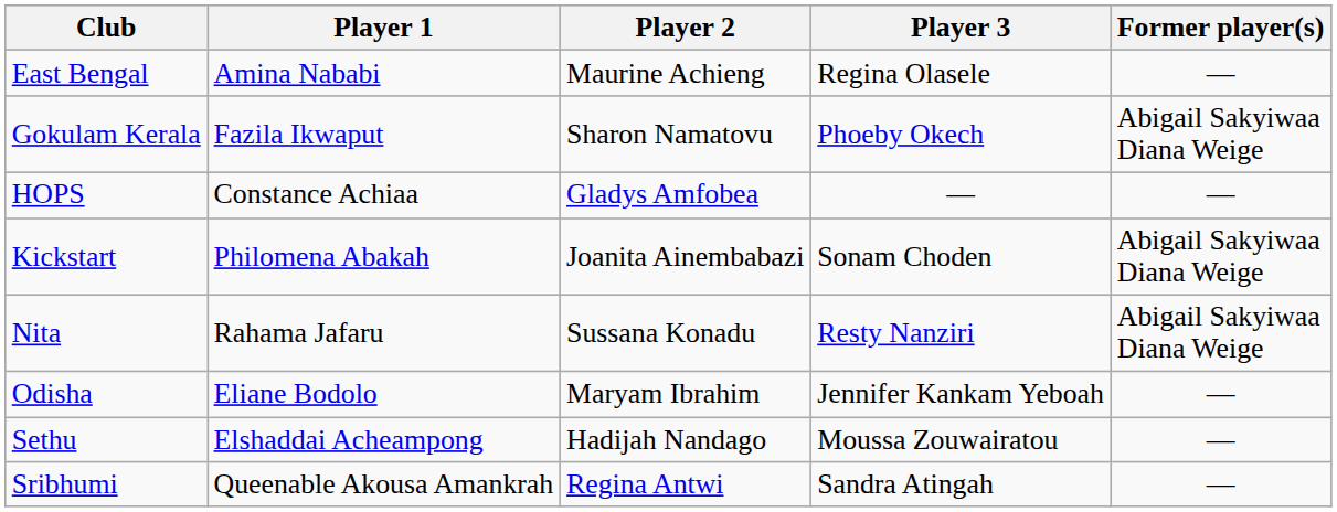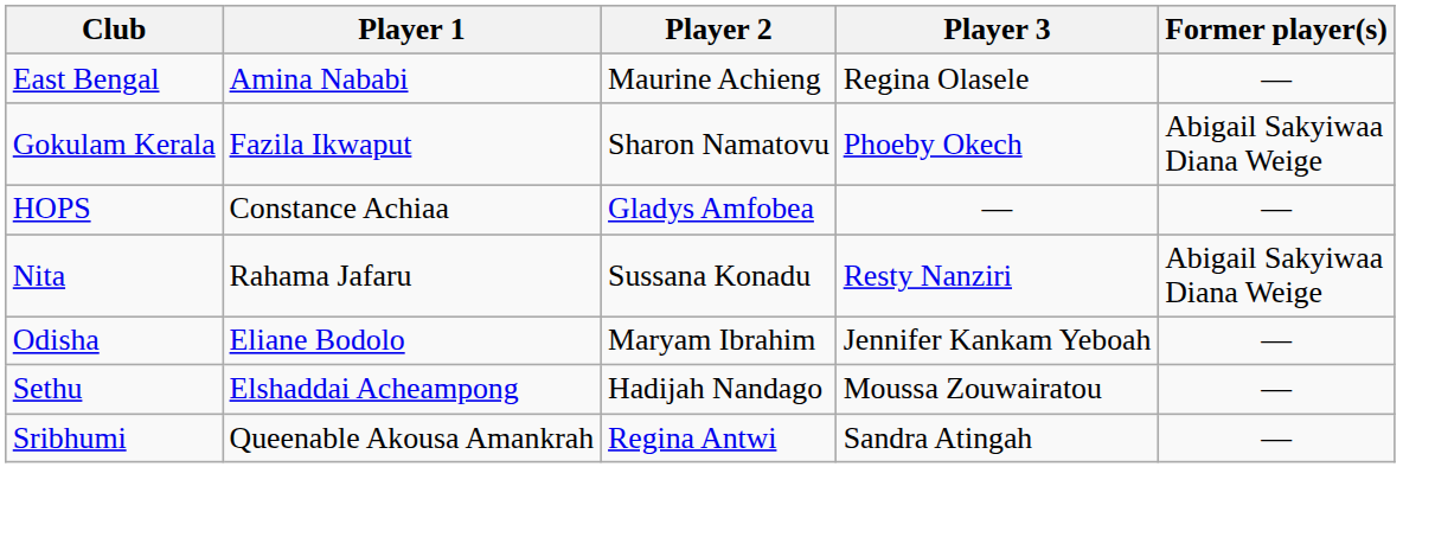- row: Kickstart | Philomena Abakah | Joanita Ainembabazi | Sonam Choden | Abigail Sakyiwaa Diana Weige
